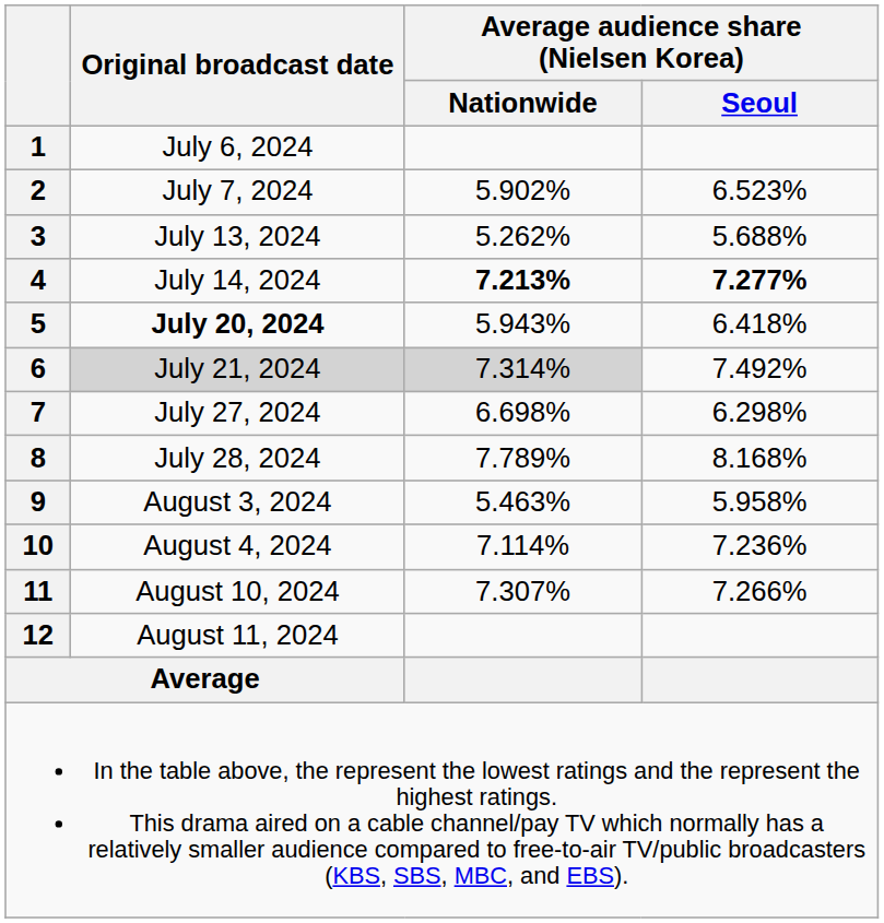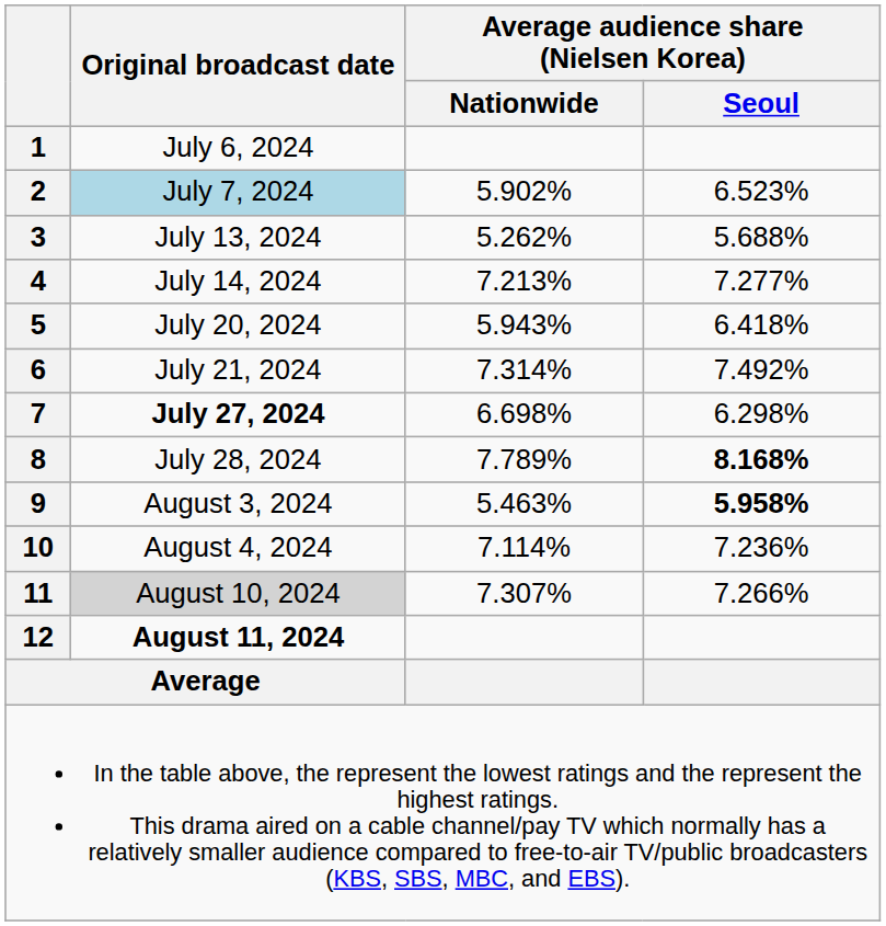2 | Original broadcast date: no background -> lightblue background
4 | Average audience share (Nielsen Korea) / Nationwide: bold -> normal
4 | Average audience share (Nielsen Korea) / Seoul: bold -> normal
5 | Original broadcast date: bold -> normal
6 | Original broadcast date: lightgrey background -> no background
6 | Average audience share (Nielsen Korea) / Nationwide: lightgrey background -> no background
7 | Original broadcast date: normal -> bold
8 | Average audience share (Nielsen Korea) / Seoul: normal -> bold
9 | Average audience share (Nielsen Korea) / Seoul: normal -> bold
11 | Original broadcast date: no background -> lightgrey background
12 | Original broadcast date: normal -> bold
